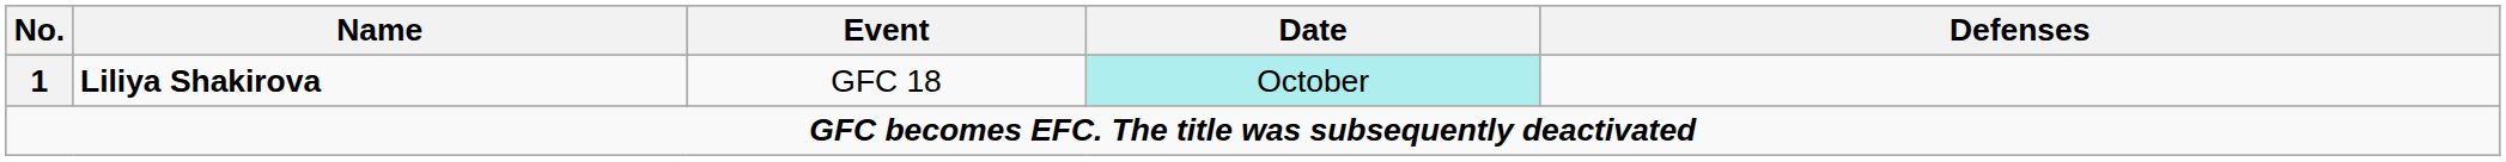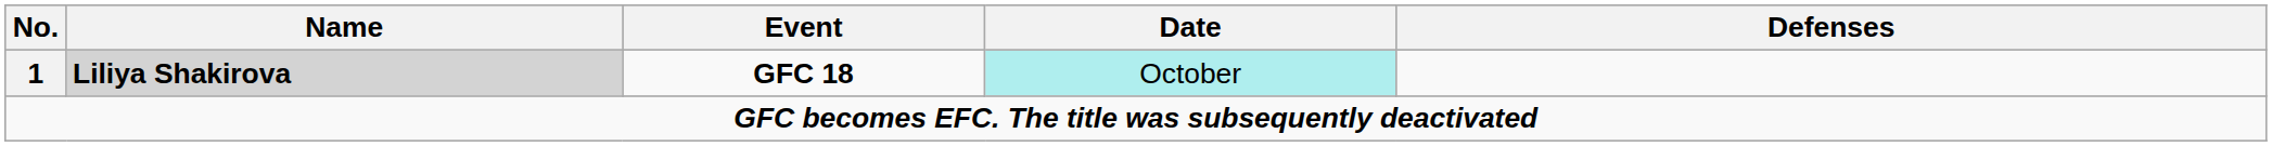1 | Name: no background -> lightgrey background
1 | Event: normal -> bold
